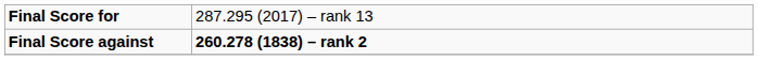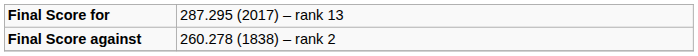Final Score against | column 2: bold -> normal
